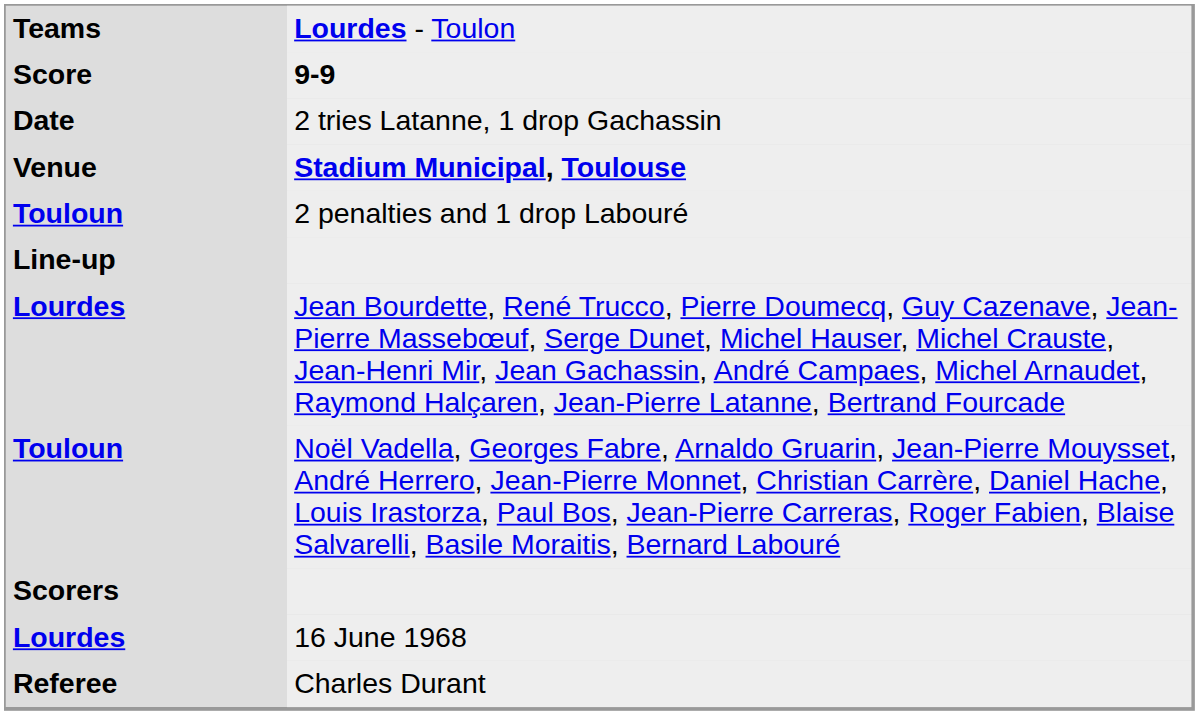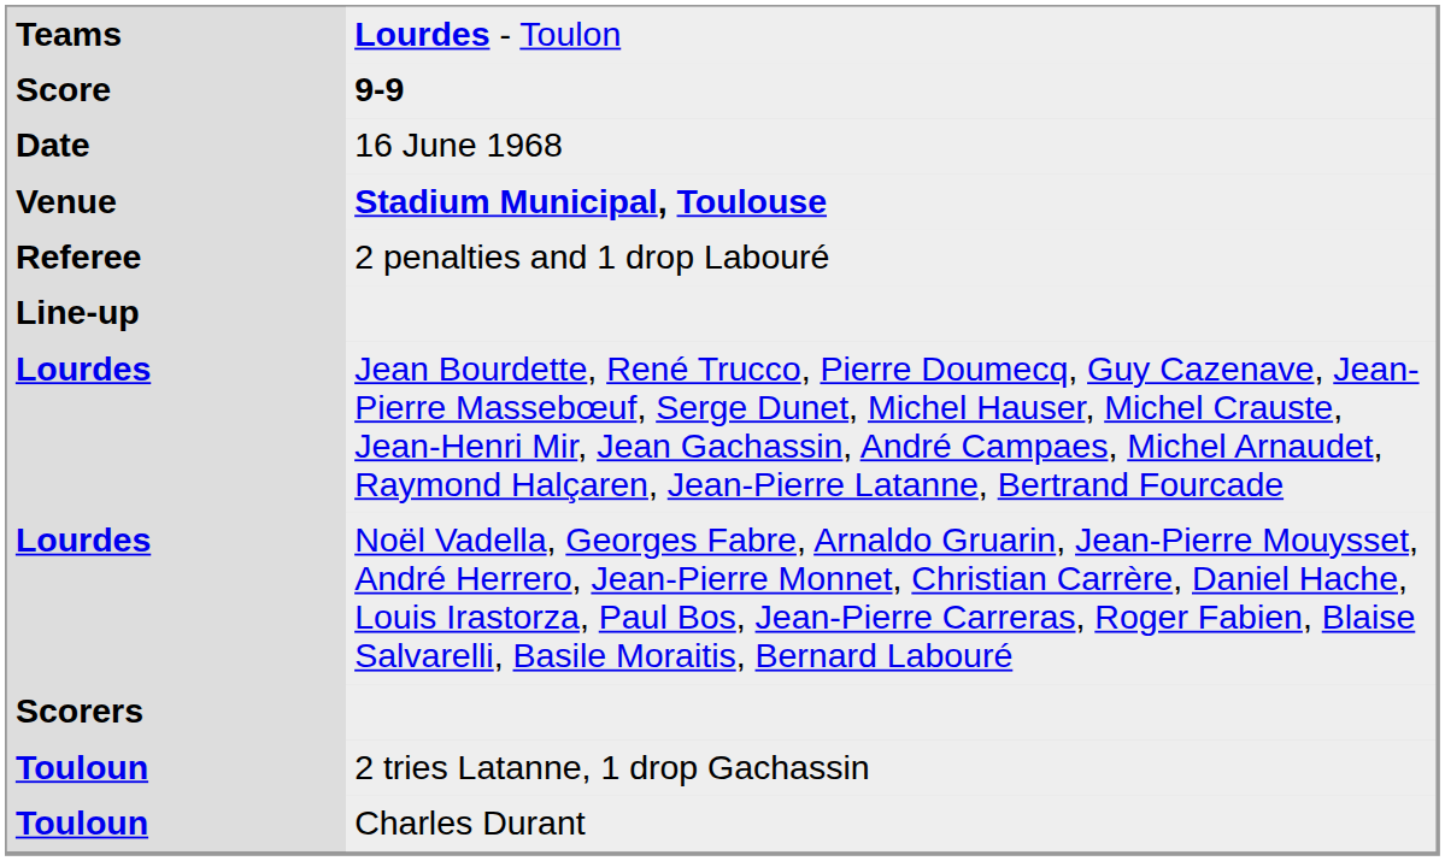row 3 | column 2: 2 tries Latanne, 1 drop Gachassin -> 16 June 1968
row 5 | column 1: Touloun -> Referee
row 8 | column 1: Touloun -> Lourdes
row 10 | column 1: Lourdes -> Touloun
row 10 | column 2: 16 June 1968 -> 2 tries Latanne, 1 drop Gachassin
row 11 | column 1: Referee -> Touloun
